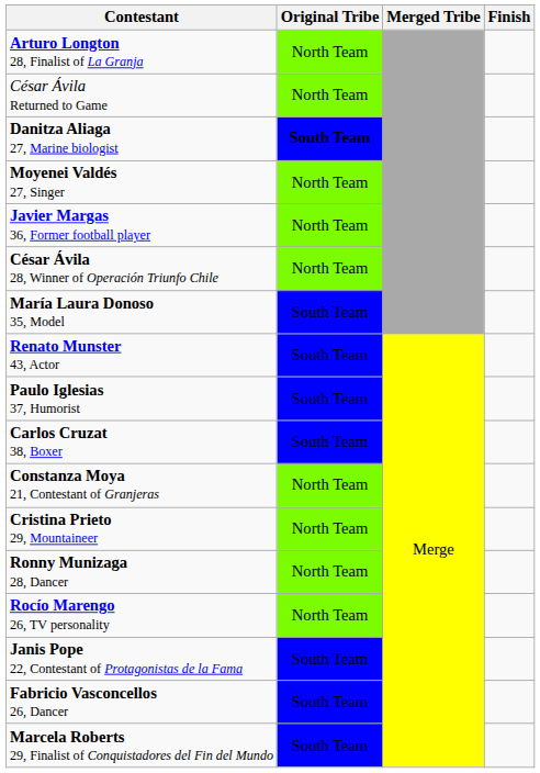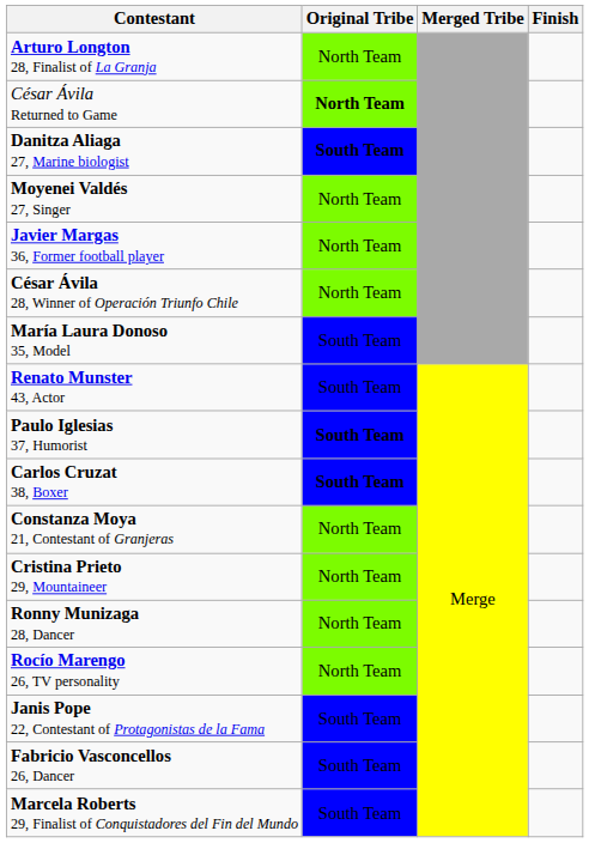César Ávila Returned to Game | Original Tribe: normal -> bold
Paulo Iglesias 37, Humorist | Original Tribe: normal -> bold
Carlos Cruzat 38, Boxer | Original Tribe: normal -> bold
